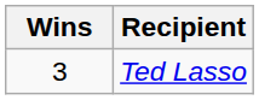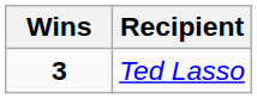Ted Lasso | Wins: normal -> bold
